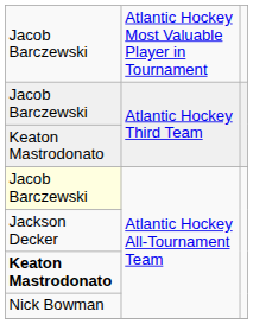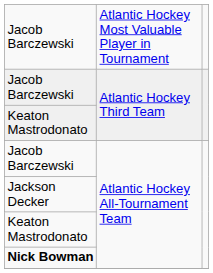Jacob Barczewski / Atlantic Hockey All-Tournament Team | column 1: lightyellow background -> no background
Keaton Mastrodonato / Atlantic Hockey All-Tournament Team | column 1: bold -> normal
Nick Bowman | column 1: normal -> bold
